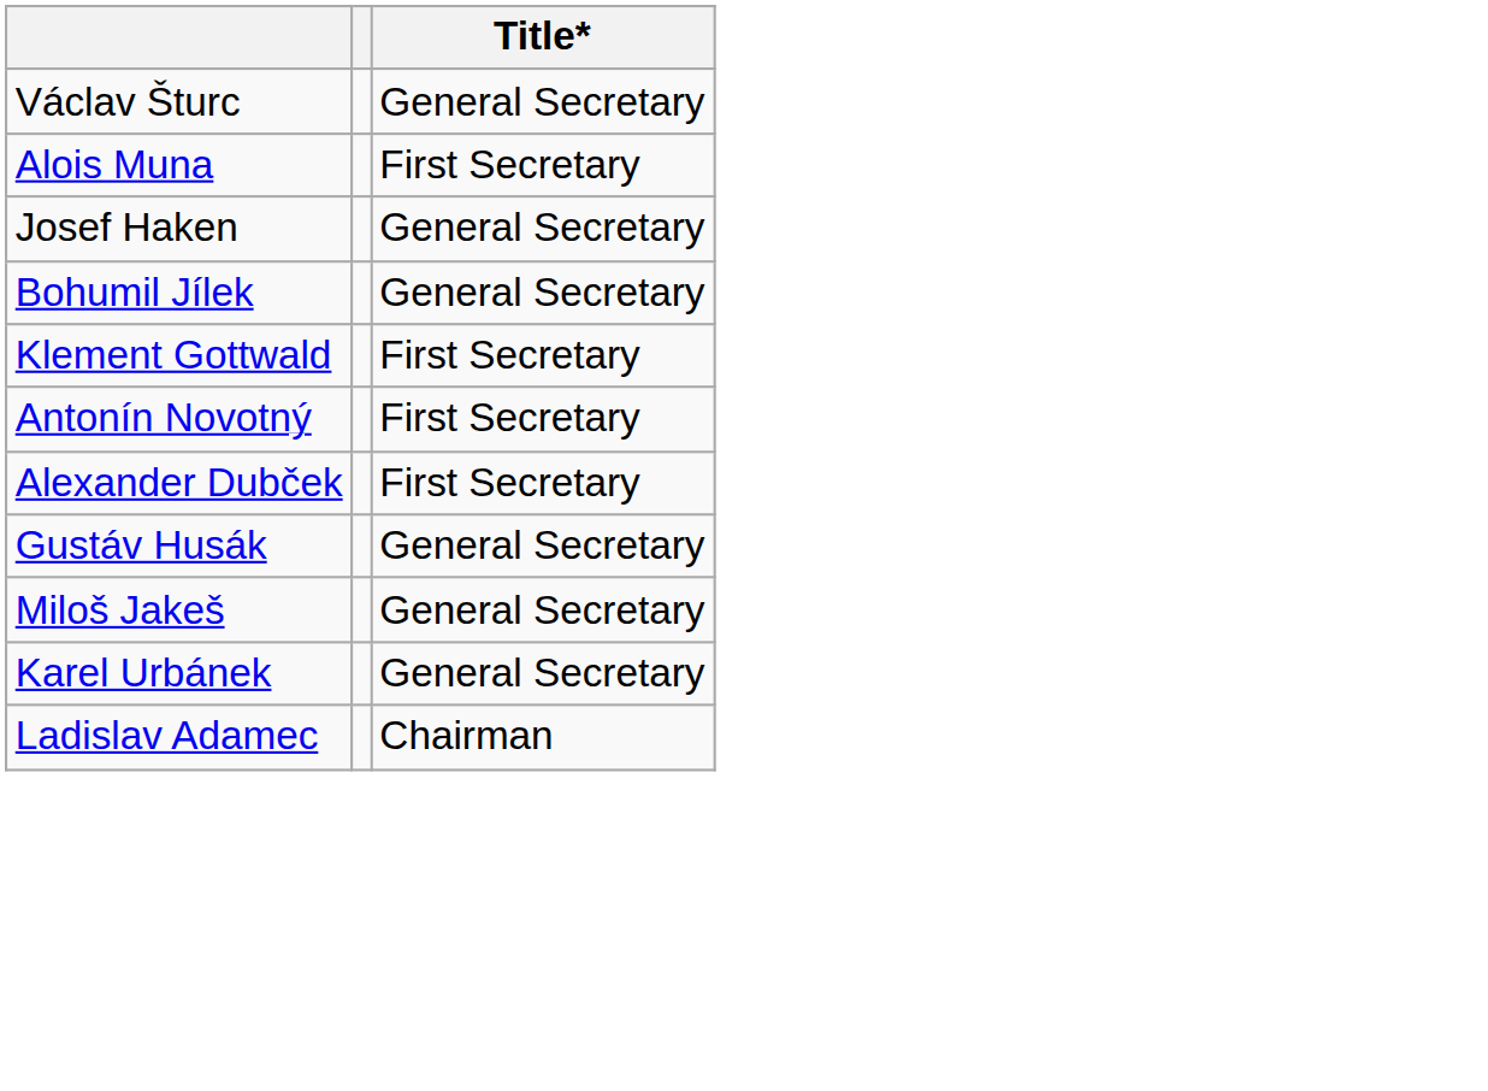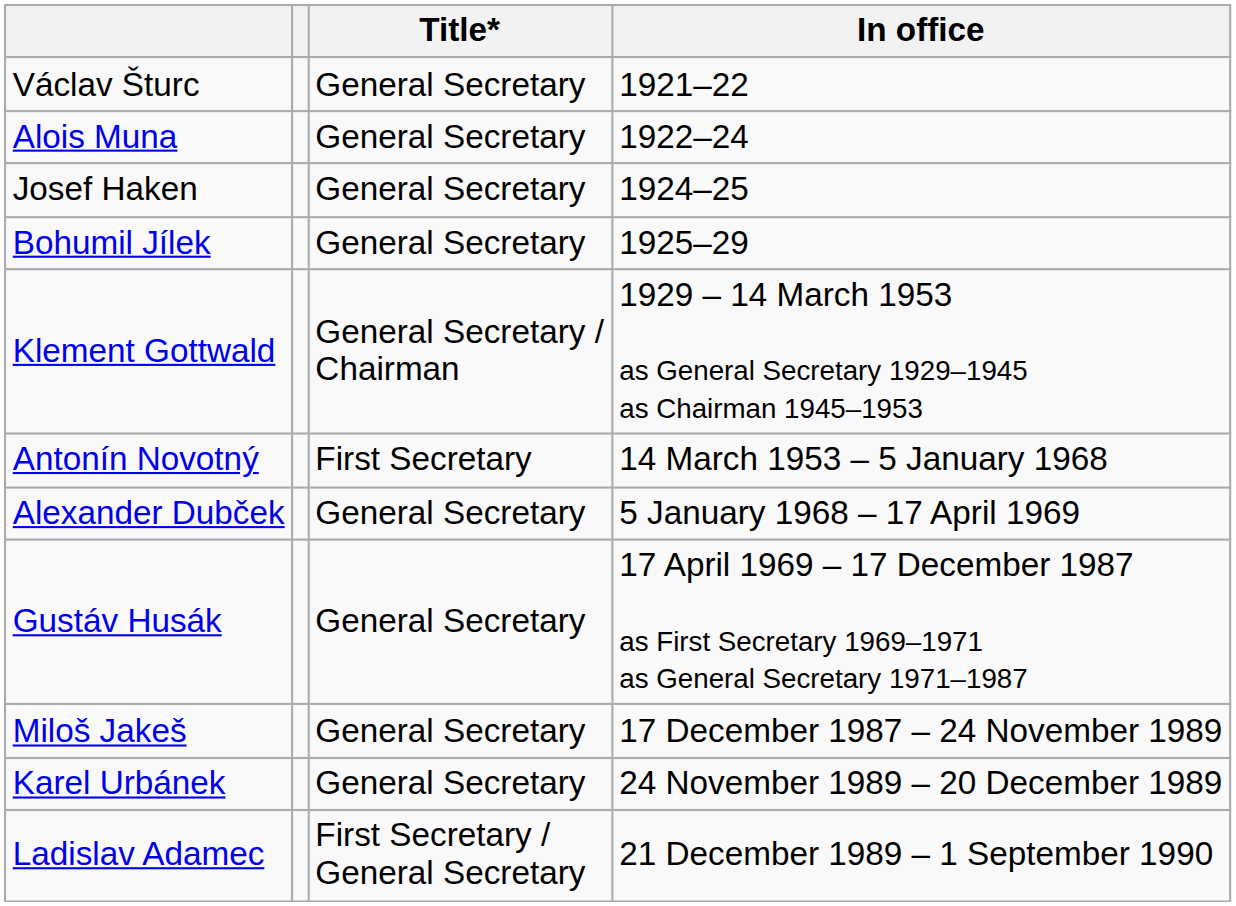+ column: In office | 1921–22 | 1922–24 | 1924–25 | 1925–29 | 1929 – 14 March 1953 as General Secretary 1929–1945 as Chairman 1945–1953 | 14 March 1953 – 5 January 1968 | 5 January 1968 – 17 April 1969 | 17 April 1969 – 17 December 1987 as First Secretary 1969–1971 as General Secretary 1971–1987 | 17 December 1987 – 24 November 1989 | 24 November 1989 – 20 December 1989 | 21 December 1989 – 1 September 1990
Alois Muna | Title*: First Secretary -> General Secretary
Klement Gottwald | Title*: First Secretary -> General Secretary / Chairman
Alexander Dubček | Title*: First Secretary -> General Secretary
Ladislav Adamec | Title*: Chairman -> First Secretary / General Secretary
